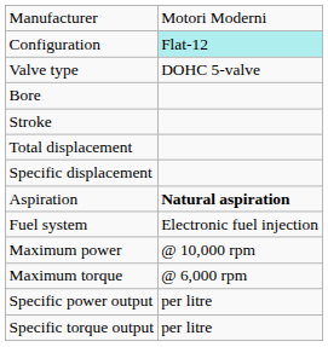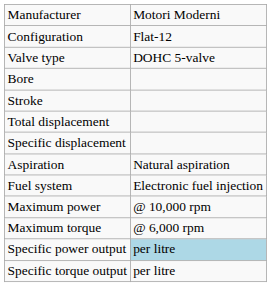Configuration | column 2: paleturquoise background -> no background
Aspiration | column 2: bold -> normal
Specific power output | column 2: no background -> lightblue background
